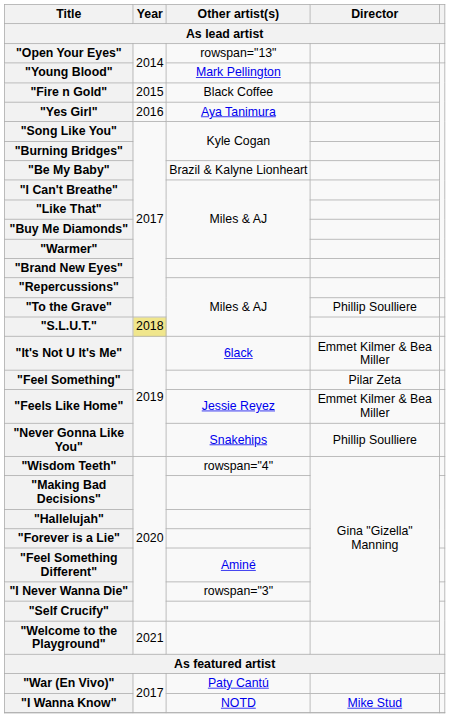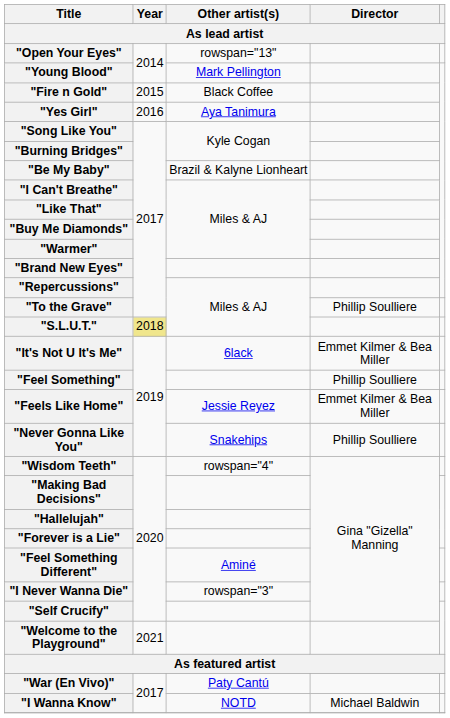"Feel Something" | Director: Pilar Zeta -> Phillip Soulliere
"I Wanna Know" | Director: Mike Stud -> Michael Baldwin
